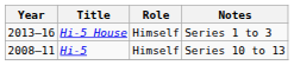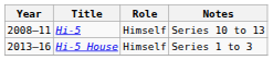rows swapped: Hi-5 <-> Hi-5 House
